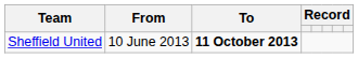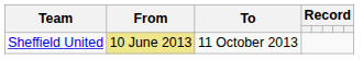Sheffield United | From: no background -> khaki background
Sheffield United | To: bold -> normal
